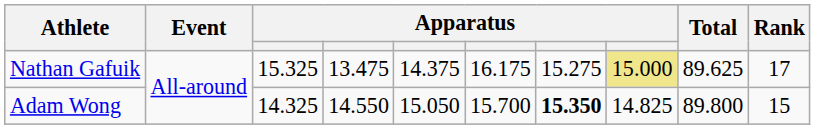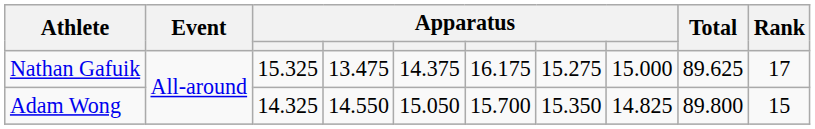row 3 | column 8: khaki background -> no background
row 4 | column 7: bold -> normal
